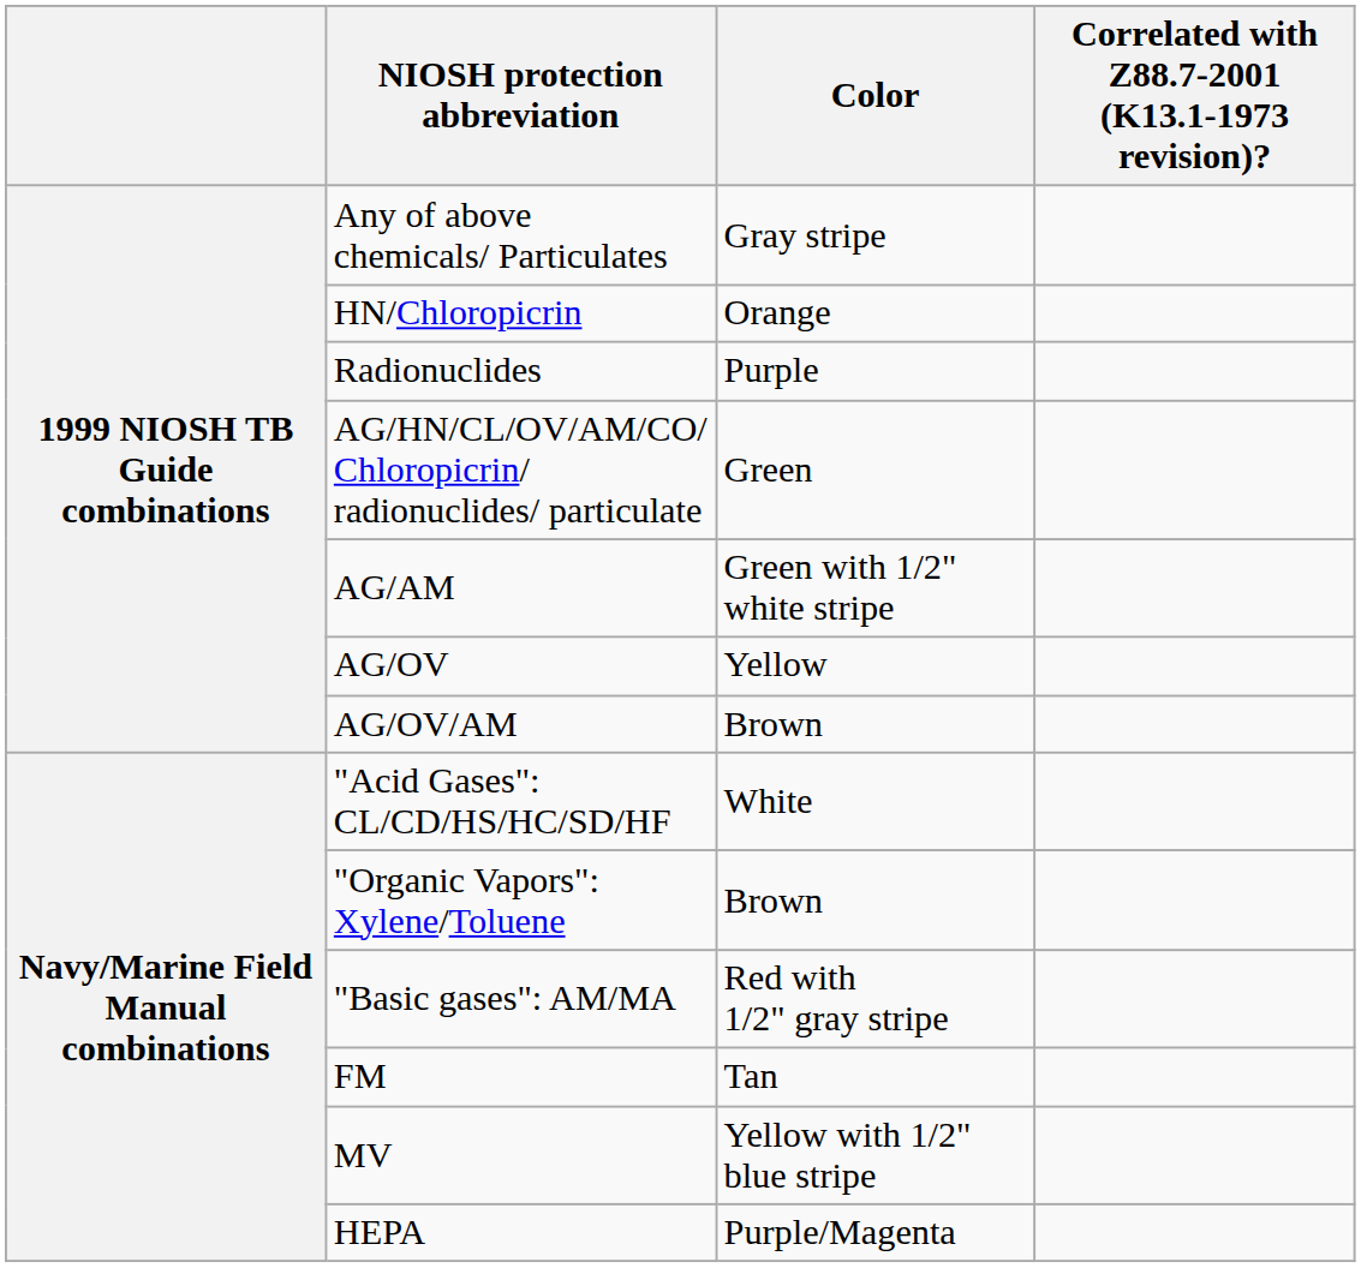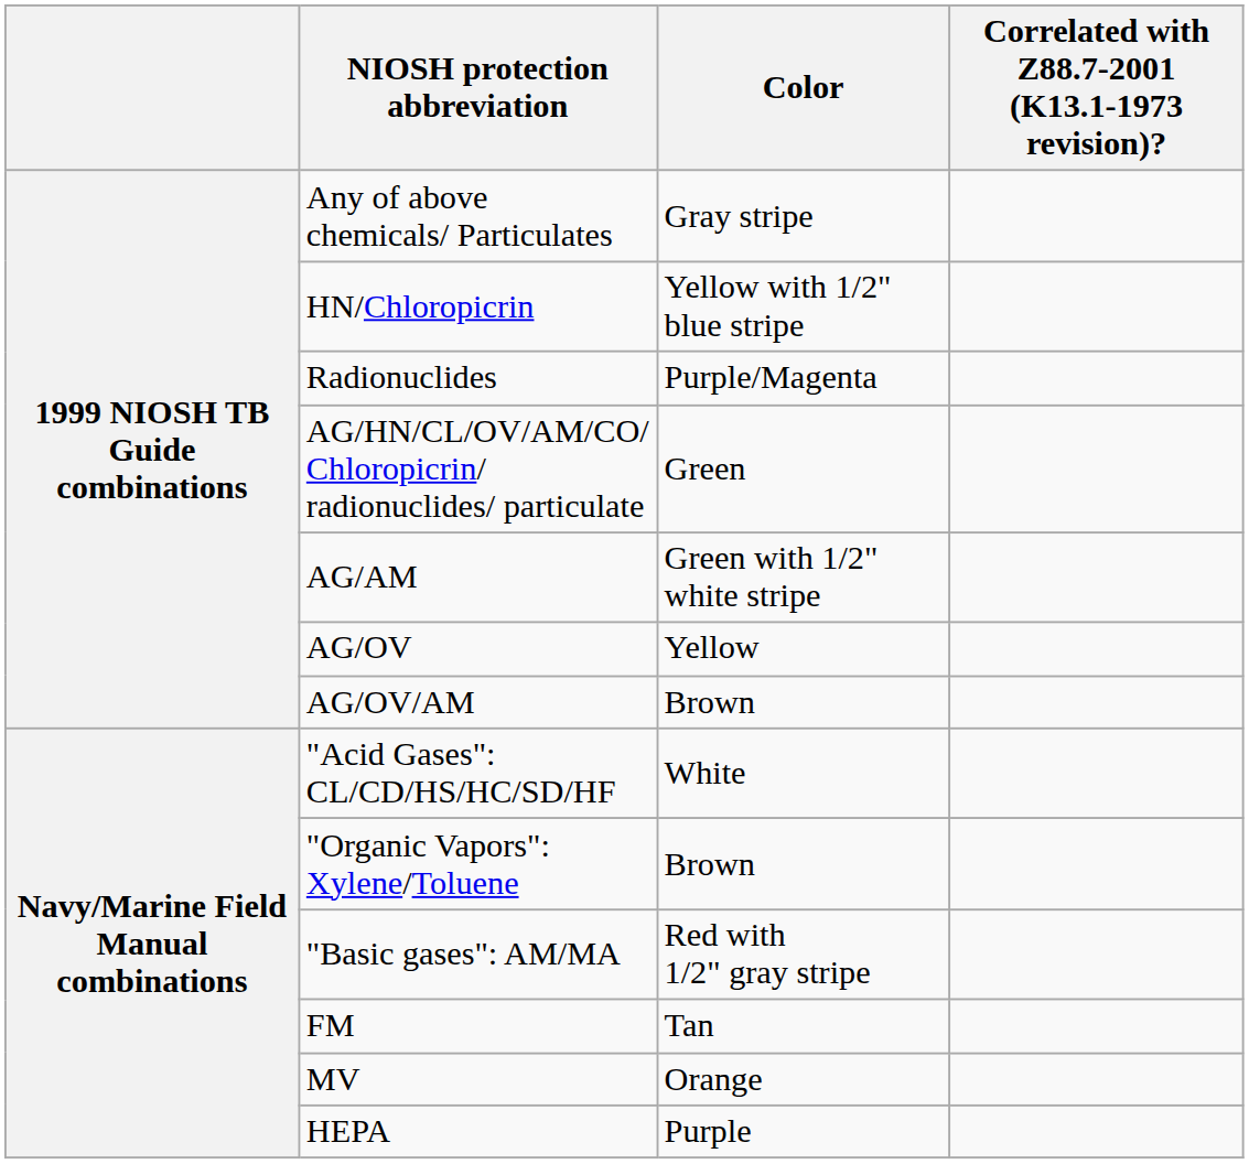HN/Chloropicrin | Color: Orange -> Yellow with 1/2" blue stripe
Radionuclides | Color: Purple -> Purple/Magenta
MV | Color: Yellow with 1/2" blue stripe -> Orange
HEPA | Color: Purple/Magenta -> Purple
